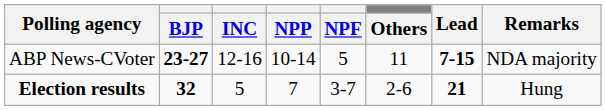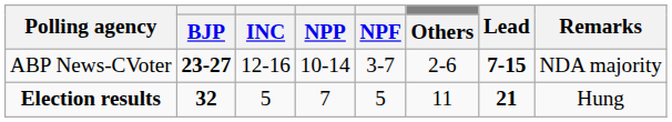ABP News-CVoter | NPF: 5 -> 3-7
ABP News-CVoter | Others: 11 -> 2-6
Election results | NPF: 3-7 -> 5
Election results | Others: 2-6 -> 11
